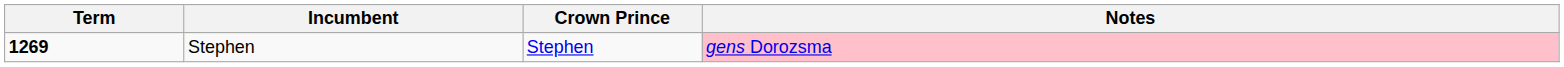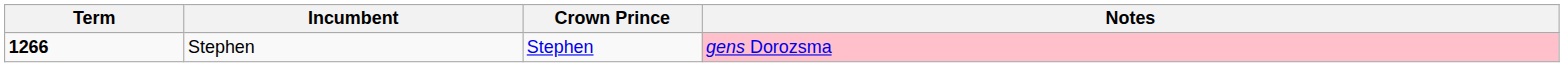row 2 | Term: 1269 -> 1266
